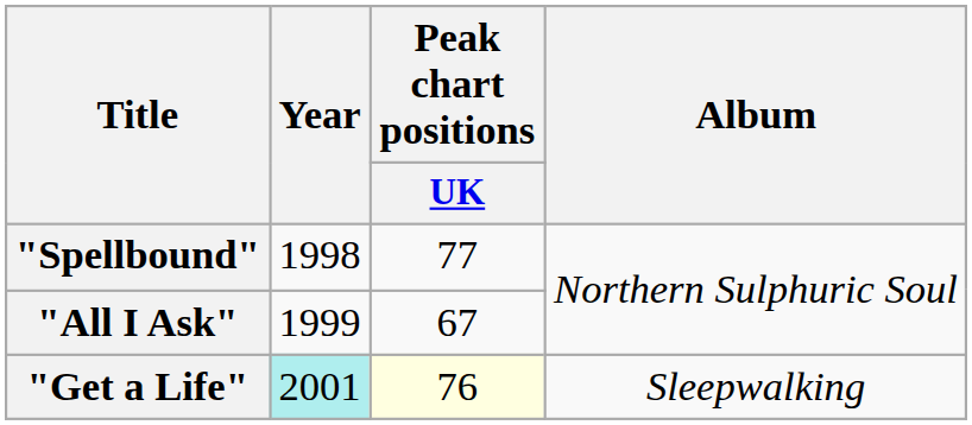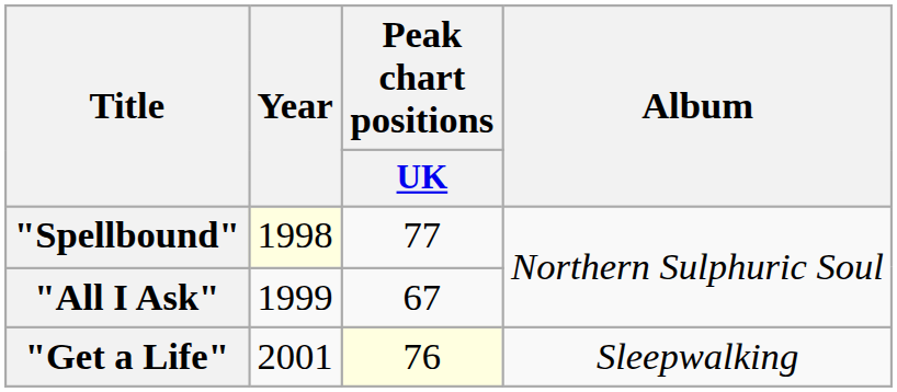"Spellbound" | Year: no background -> lightyellow background
"Get a Life" | Year: paleturquoise background -> no background
